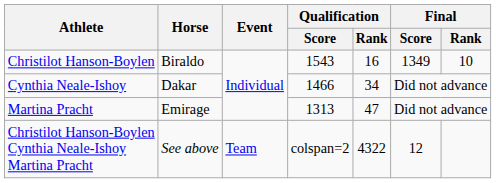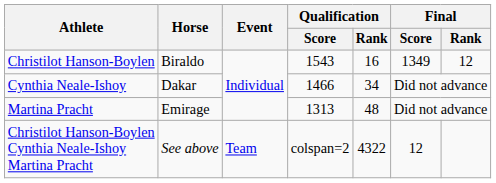Christilot Hanson-Boylen | Final / Rank: 10 -> 12
Martina Pracht | Qualification / Rank: 47 -> 48
